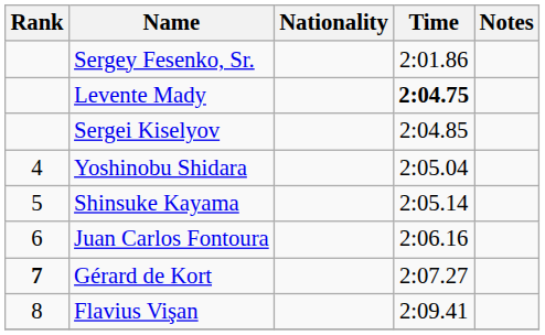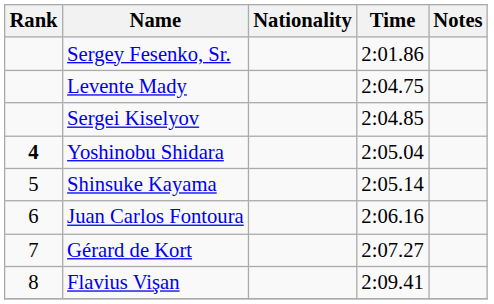Levente Mady | Time: bold -> normal
Yoshinobu Shidara | Rank: normal -> bold
Gérard de Kort | Rank: bold -> normal
